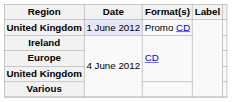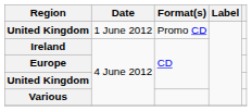United Kingdom / Promo CD | Date: lavender background -> no background
